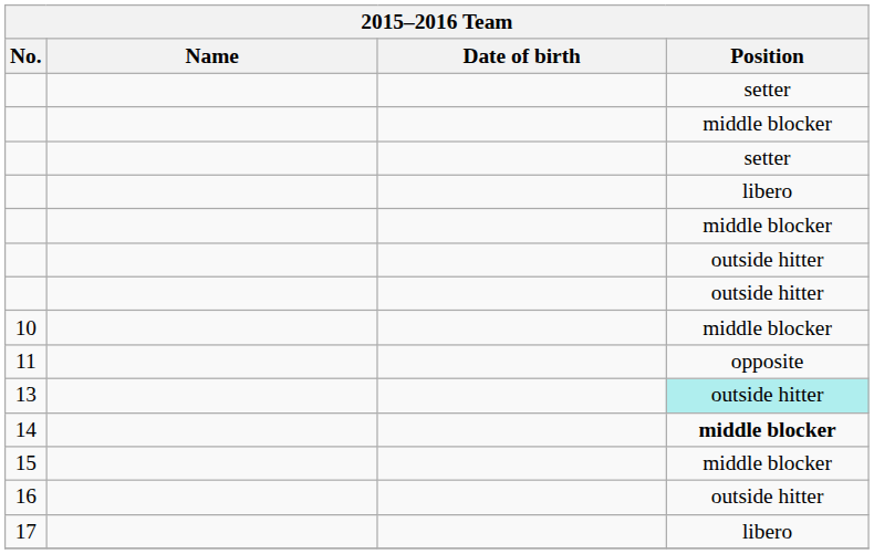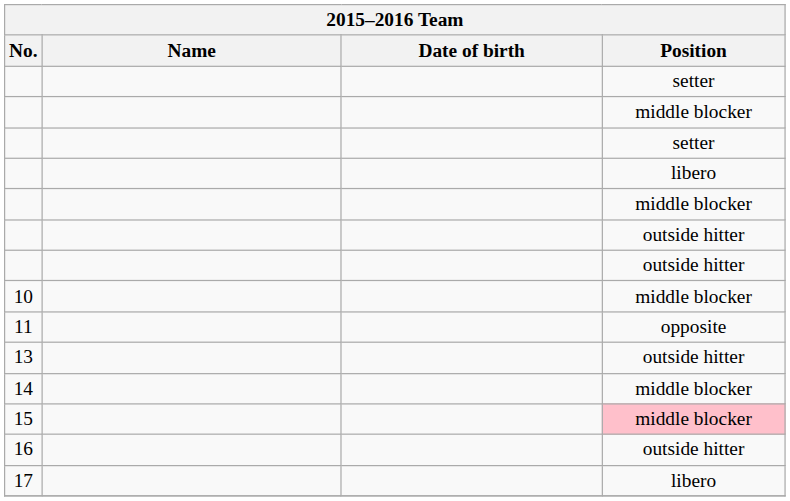13 | Position: paleturquoise background -> no background
14 | Position: bold -> normal
15 | Position: no background -> pink background
